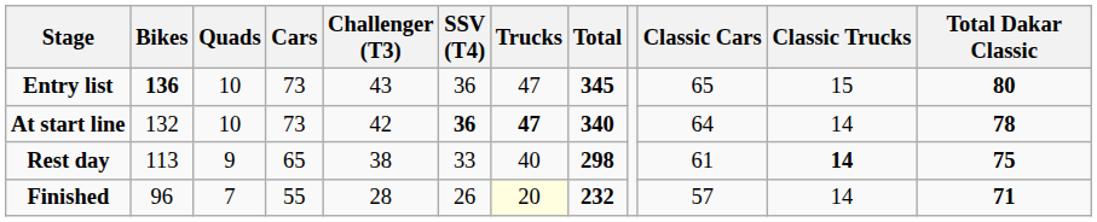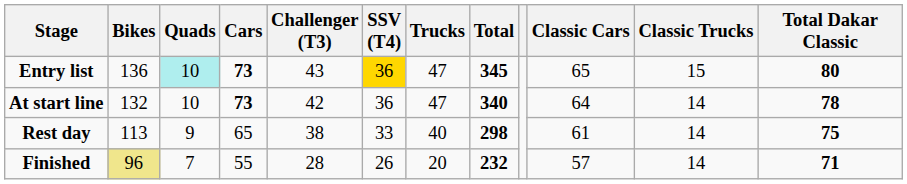Entry list | Bikes: bold -> normal
Entry list | Quads: no background -> paleturquoise background
Entry list | Cars: normal -> bold
Entry list | SSV (T4): no background -> gold background
At start line | Cars: normal -> bold
At start line | SSV (T4): bold -> normal
At start line | Trucks: bold -> normal
Rest day | Classic Trucks: bold -> normal
Finished | Bikes: no background -> khaki background
Finished | Trucks: lightyellow background -> no background
